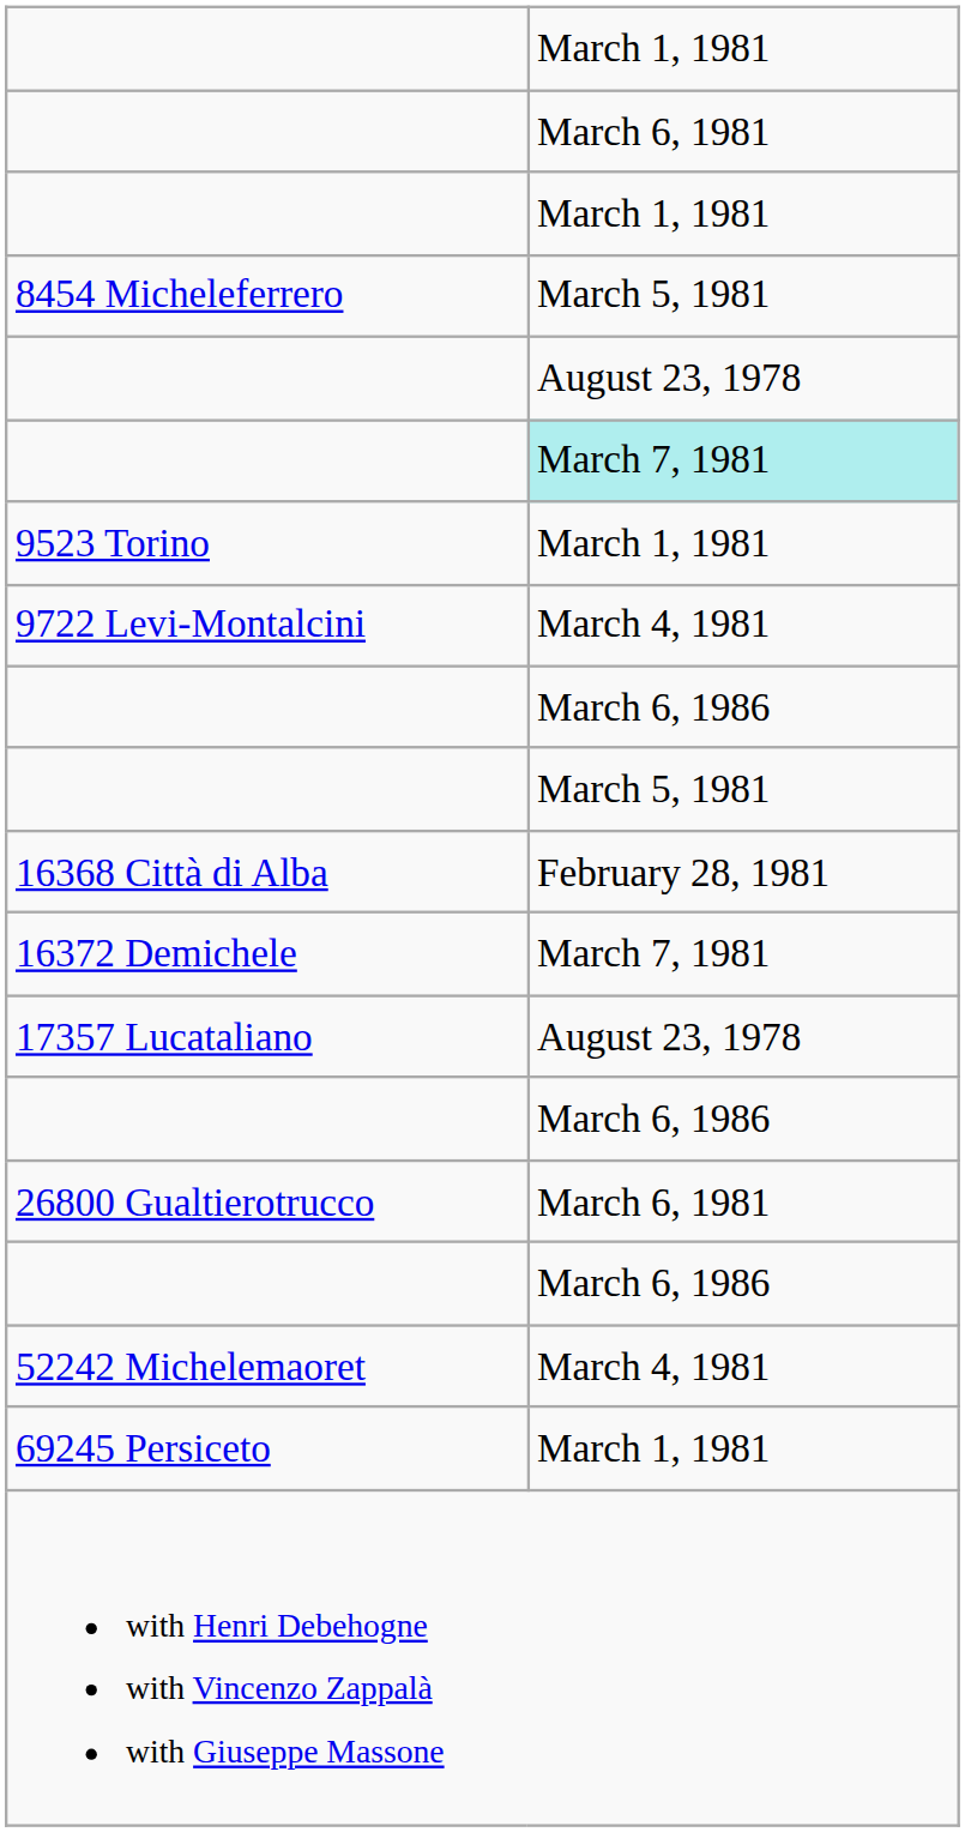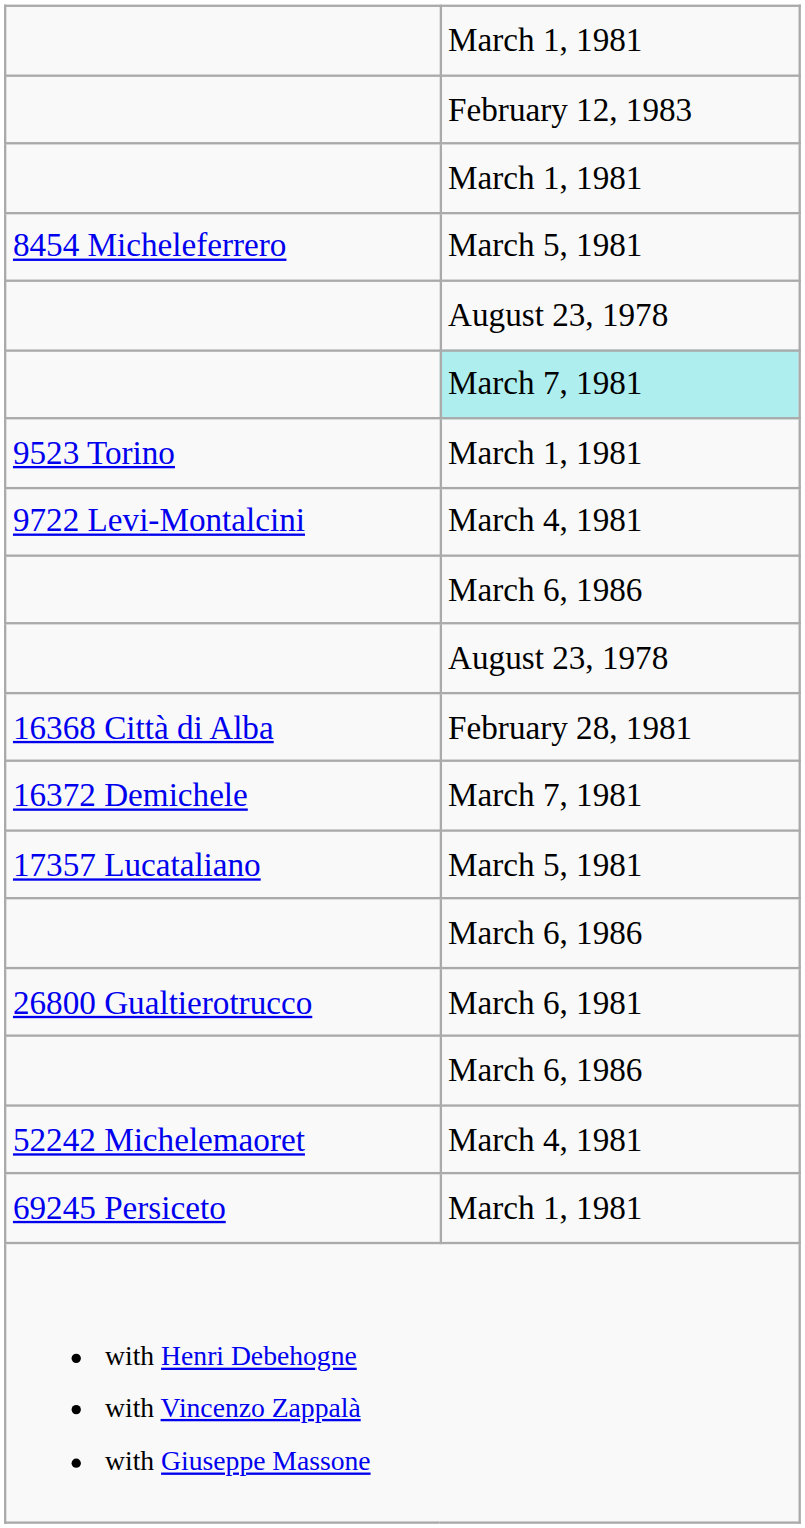row 2 | column 2: March 6, 1981 -> February 12, 1983
row 10 | column 2: March 5, 1981 -> August 23, 1978
row 13 | column 2: August 23, 1978 -> March 5, 1981
